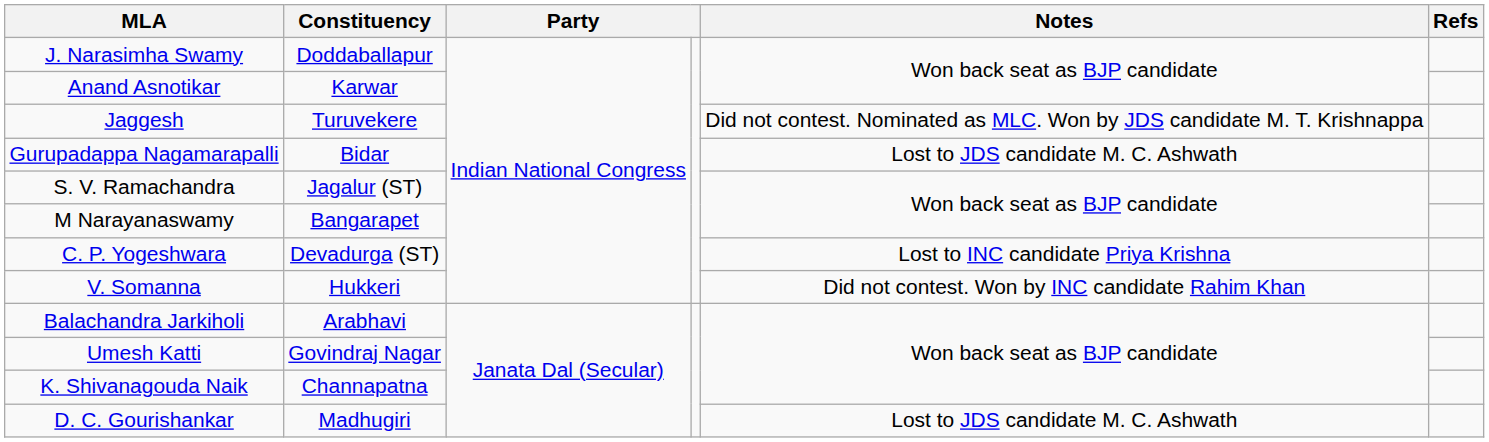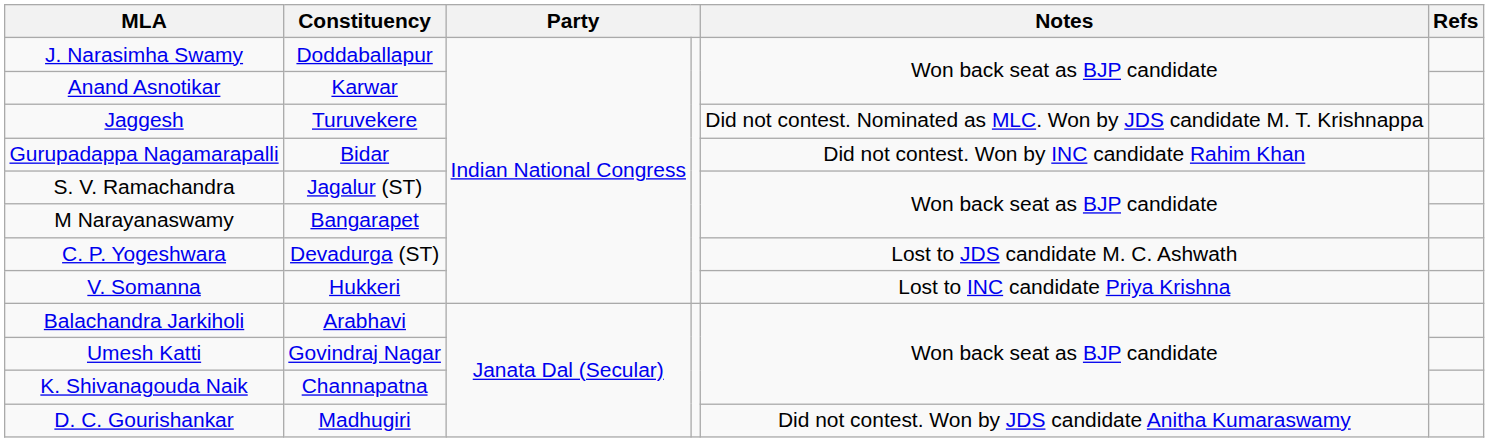Gurupadappa Nagamarapalli | Notes: Lost to JDS candidate M. C. Ashwath -> Did not contest. Won by INC candidate Rahim Khan
C. P. Yogeshwara | Notes: Lost to INC candidate Priya Krishna -> Lost to JDS candidate M. C. Ashwath
V. Somanna | Notes: Did not contest. Won by INC candidate Rahim Khan -> Lost to INC candidate Priya Krishna
D. C. Gourishankar | Notes: Lost to JDS candidate M. C. Ashwath -> Did not contest. Won by JDS candidate Anitha Kumaraswamy
